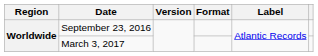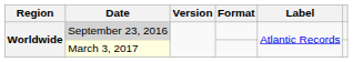September 23, 2016 | Date: no background -> lightgrey background
March 3, 2017 | Date: no background -> lightyellow background
